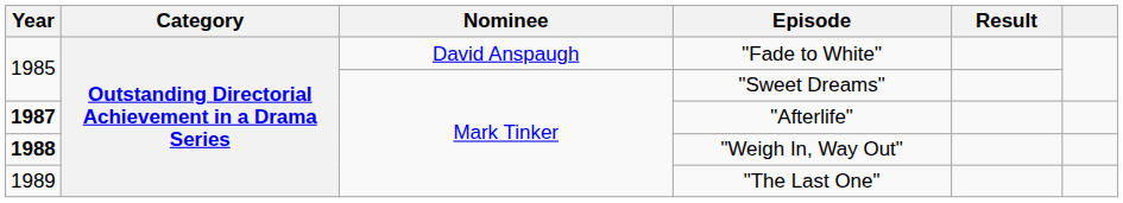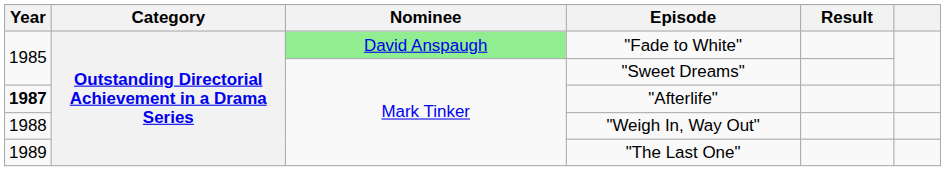"Fade to White" | Nominee: no background -> lightgreen background
"Weigh In, Way Out" | Year: bold -> normal
